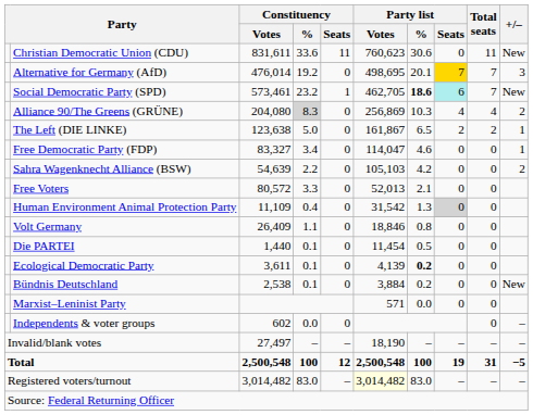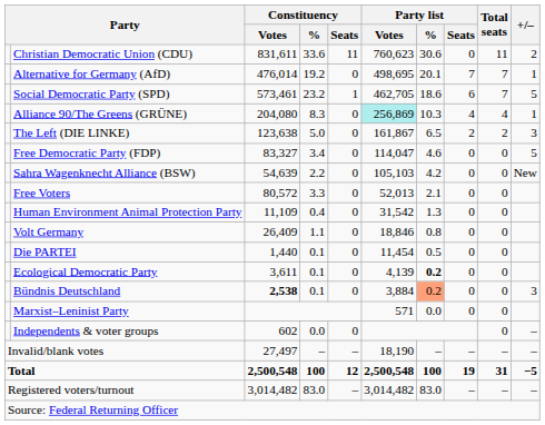Christian Democratic Union (CDU) | +/–: New -> 2
Alternative for Germany (AfD) | Party list / Seats: gold background -> no background
Alternative for Germany (AfD) | +/–: 3 -> 1
Social Democratic Party (SPD) | Party list / %: bold -> normal
Social Democratic Party (SPD) | Party list / Seats: paleturquoise background -> no background
Social Democratic Party (SPD) | +/–: New -> 5
Alliance 90/The Greens (GRÜNE) | Constituency / %: lightgrey background -> no background
Alliance 90/The Greens (GRÜNE) | Party list / Votes: no background -> paleturquoise background
Alliance 90/The Greens (GRÜNE) | +/–: 2 -> 1
The Left (DIE LINKE) | +/–: 1 -> 3
Free Democratic Party (FDP) | +/–: 1 -> 5
Sahra Wagenknecht Alliance (BSW) | +/–: 2 -> New
Human Environment Animal Protection Party | Party list / Seats: lightgrey background -> no background
Bündnis Deutschland | Constituency / Votes: normal -> bold
Bündnis Deutschland | Party list / %: no background -> lightsalmon background
Bündnis Deutschland | +/–: New -> 3
Registered voters/turnout | Party list / Votes: lightyellow background -> no background
